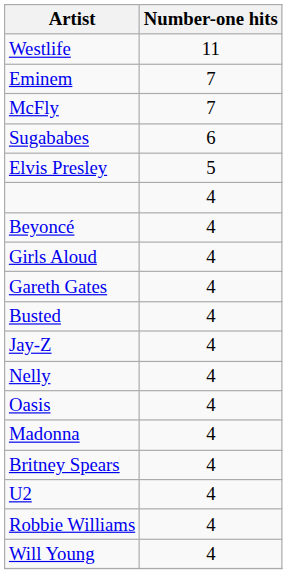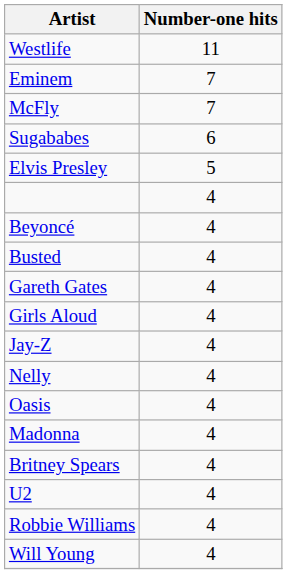row 9 | Artist: Girls Aloud -> Busted
row 11 | Artist: Busted -> Girls Aloud
